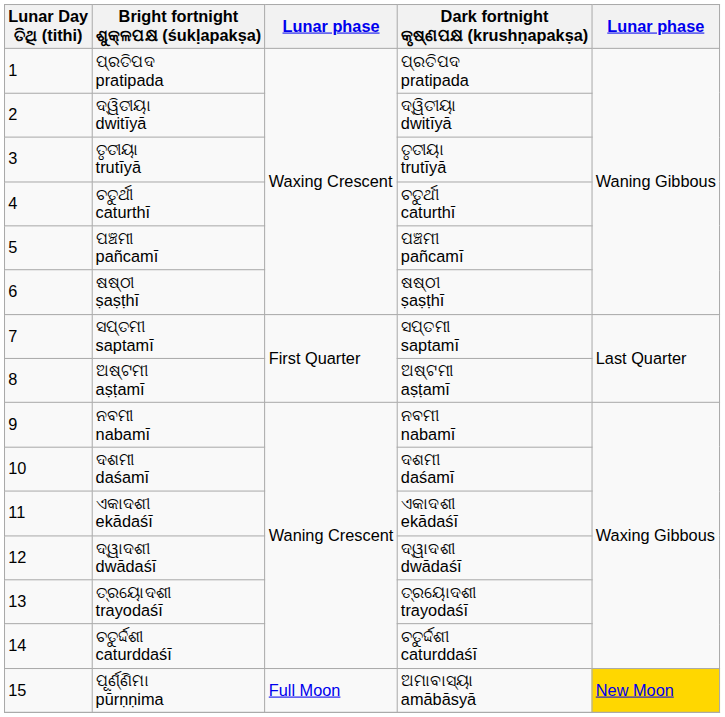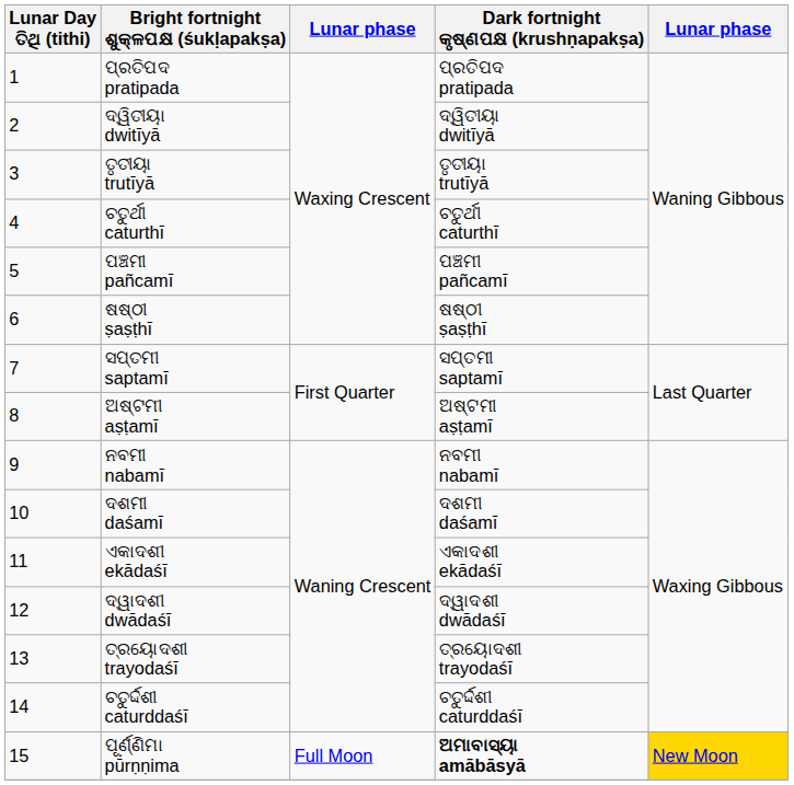ପୂର୍ଣ୍ଣିମା pūrṇṇima | Dark fortnight କୃଷ୍ଣପକ୍ଷ (krushṇapakṣa): normal -> bold
